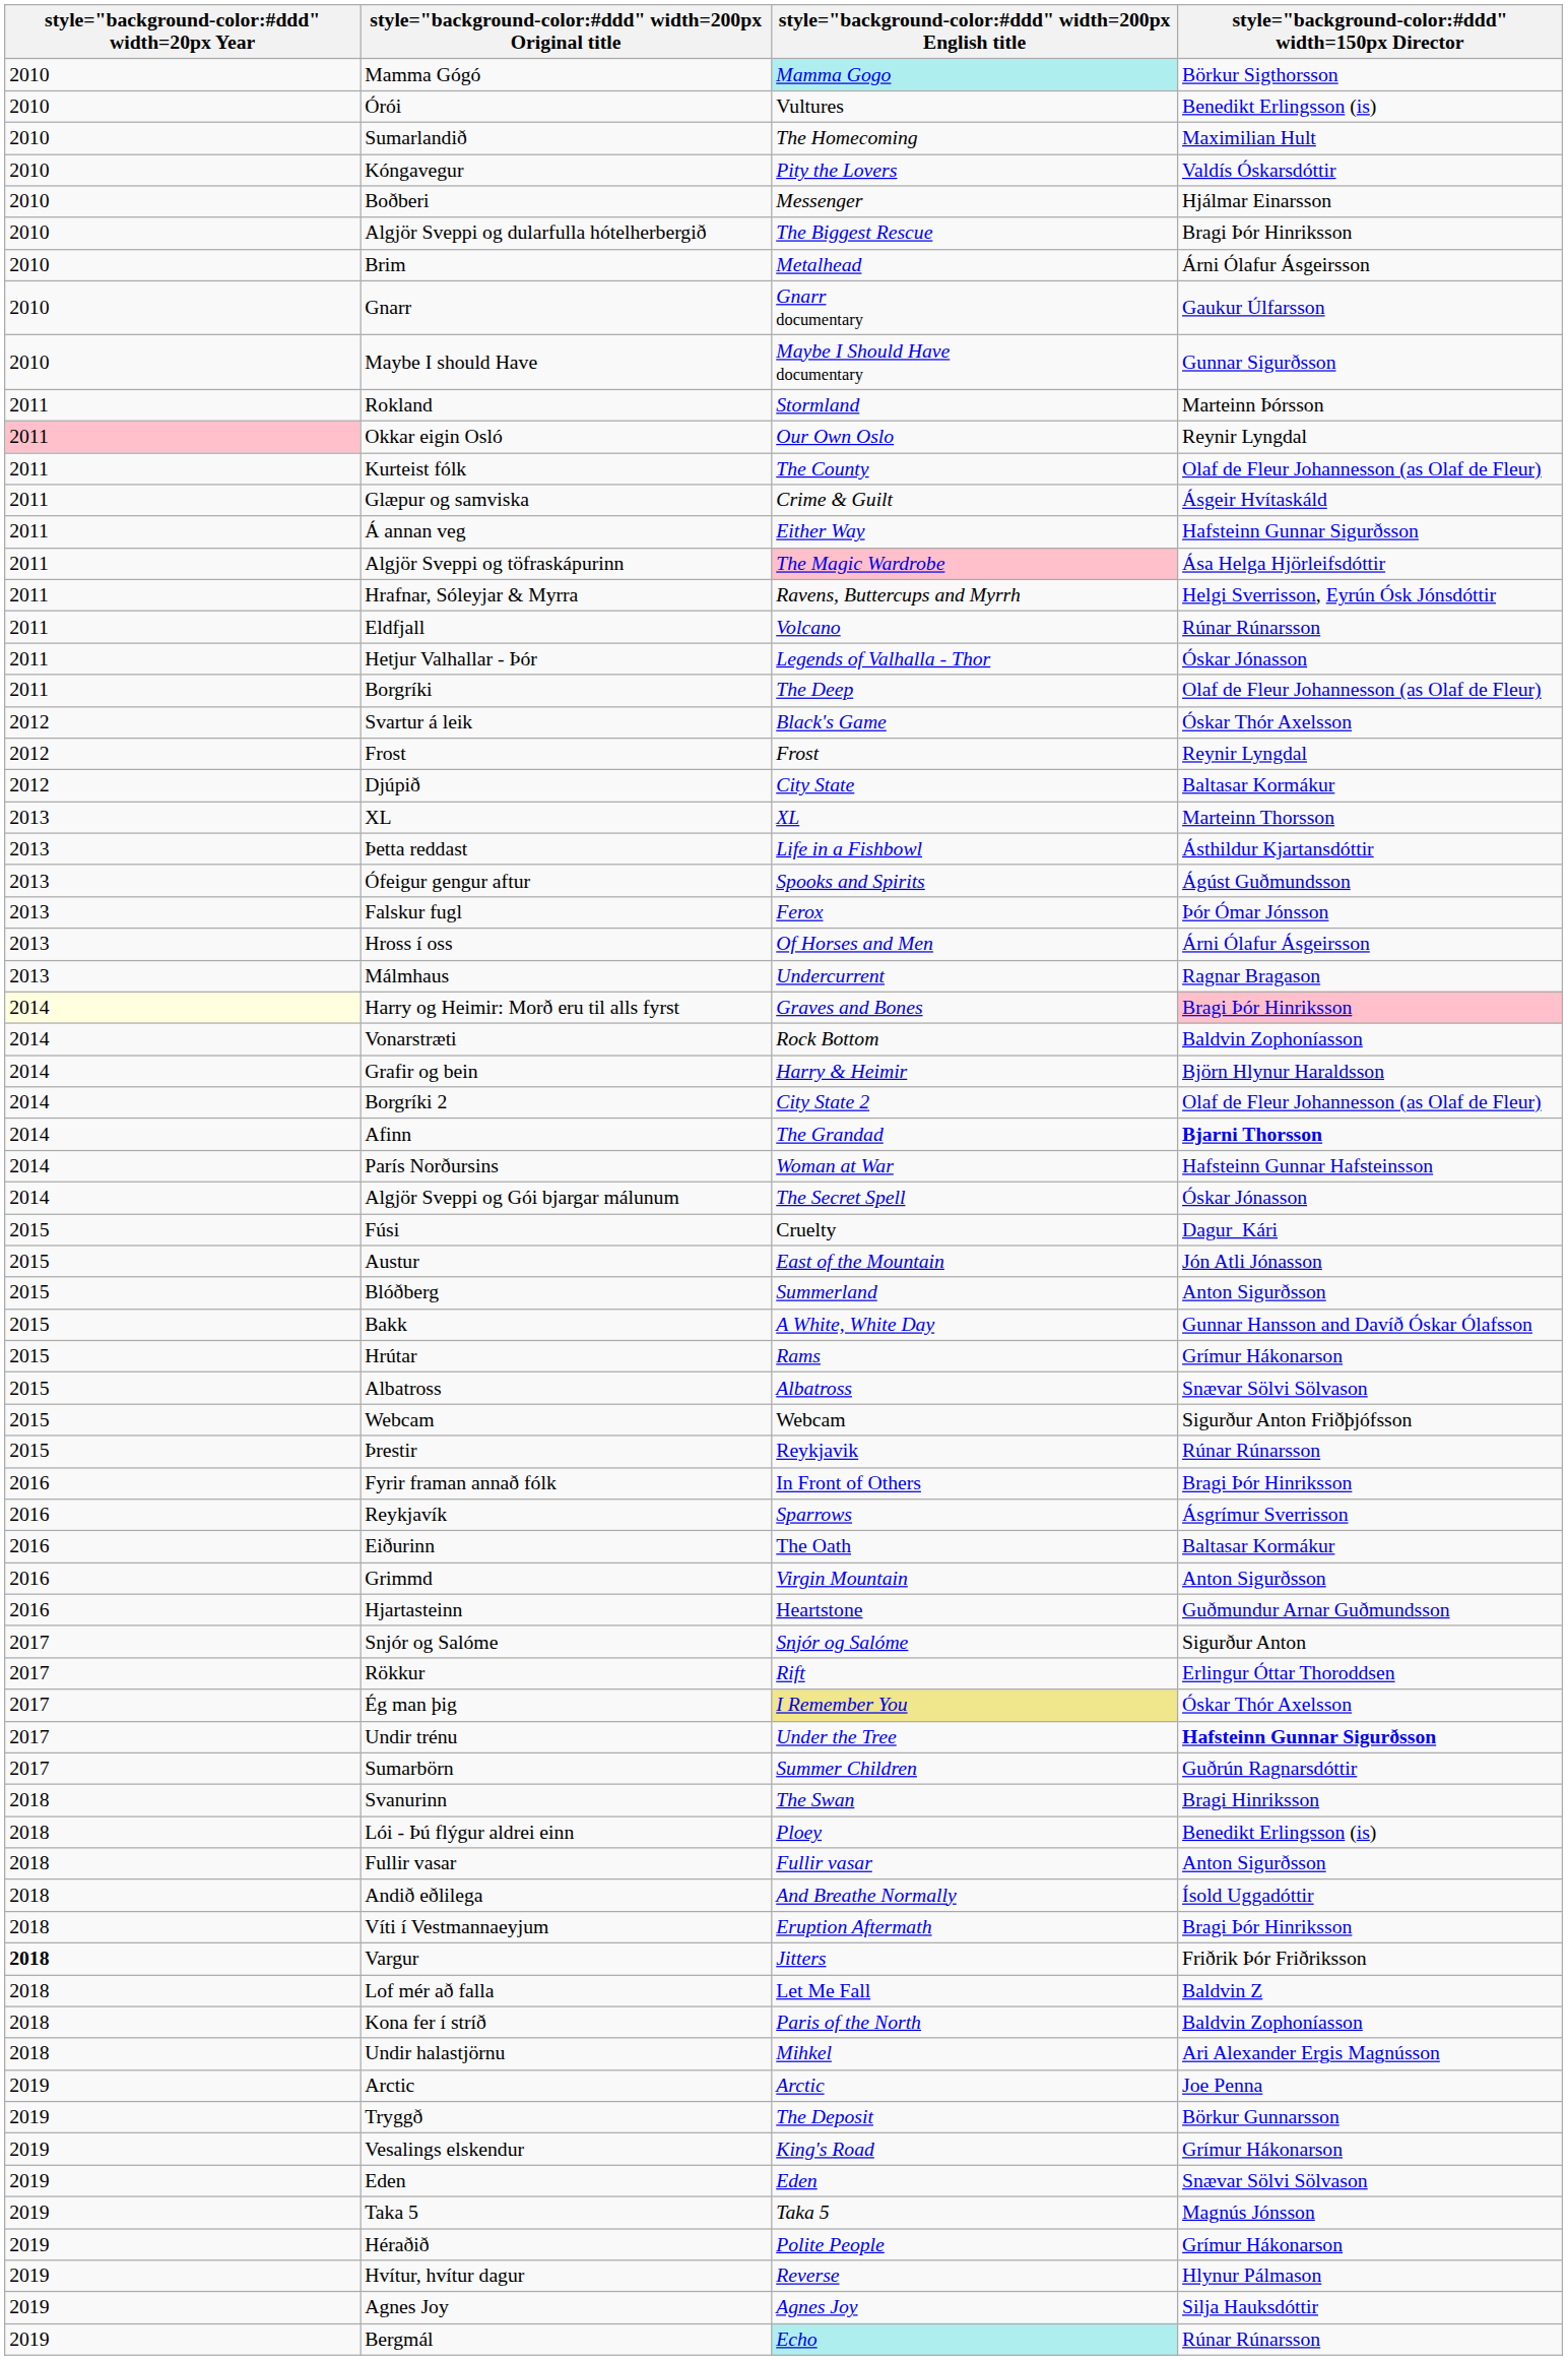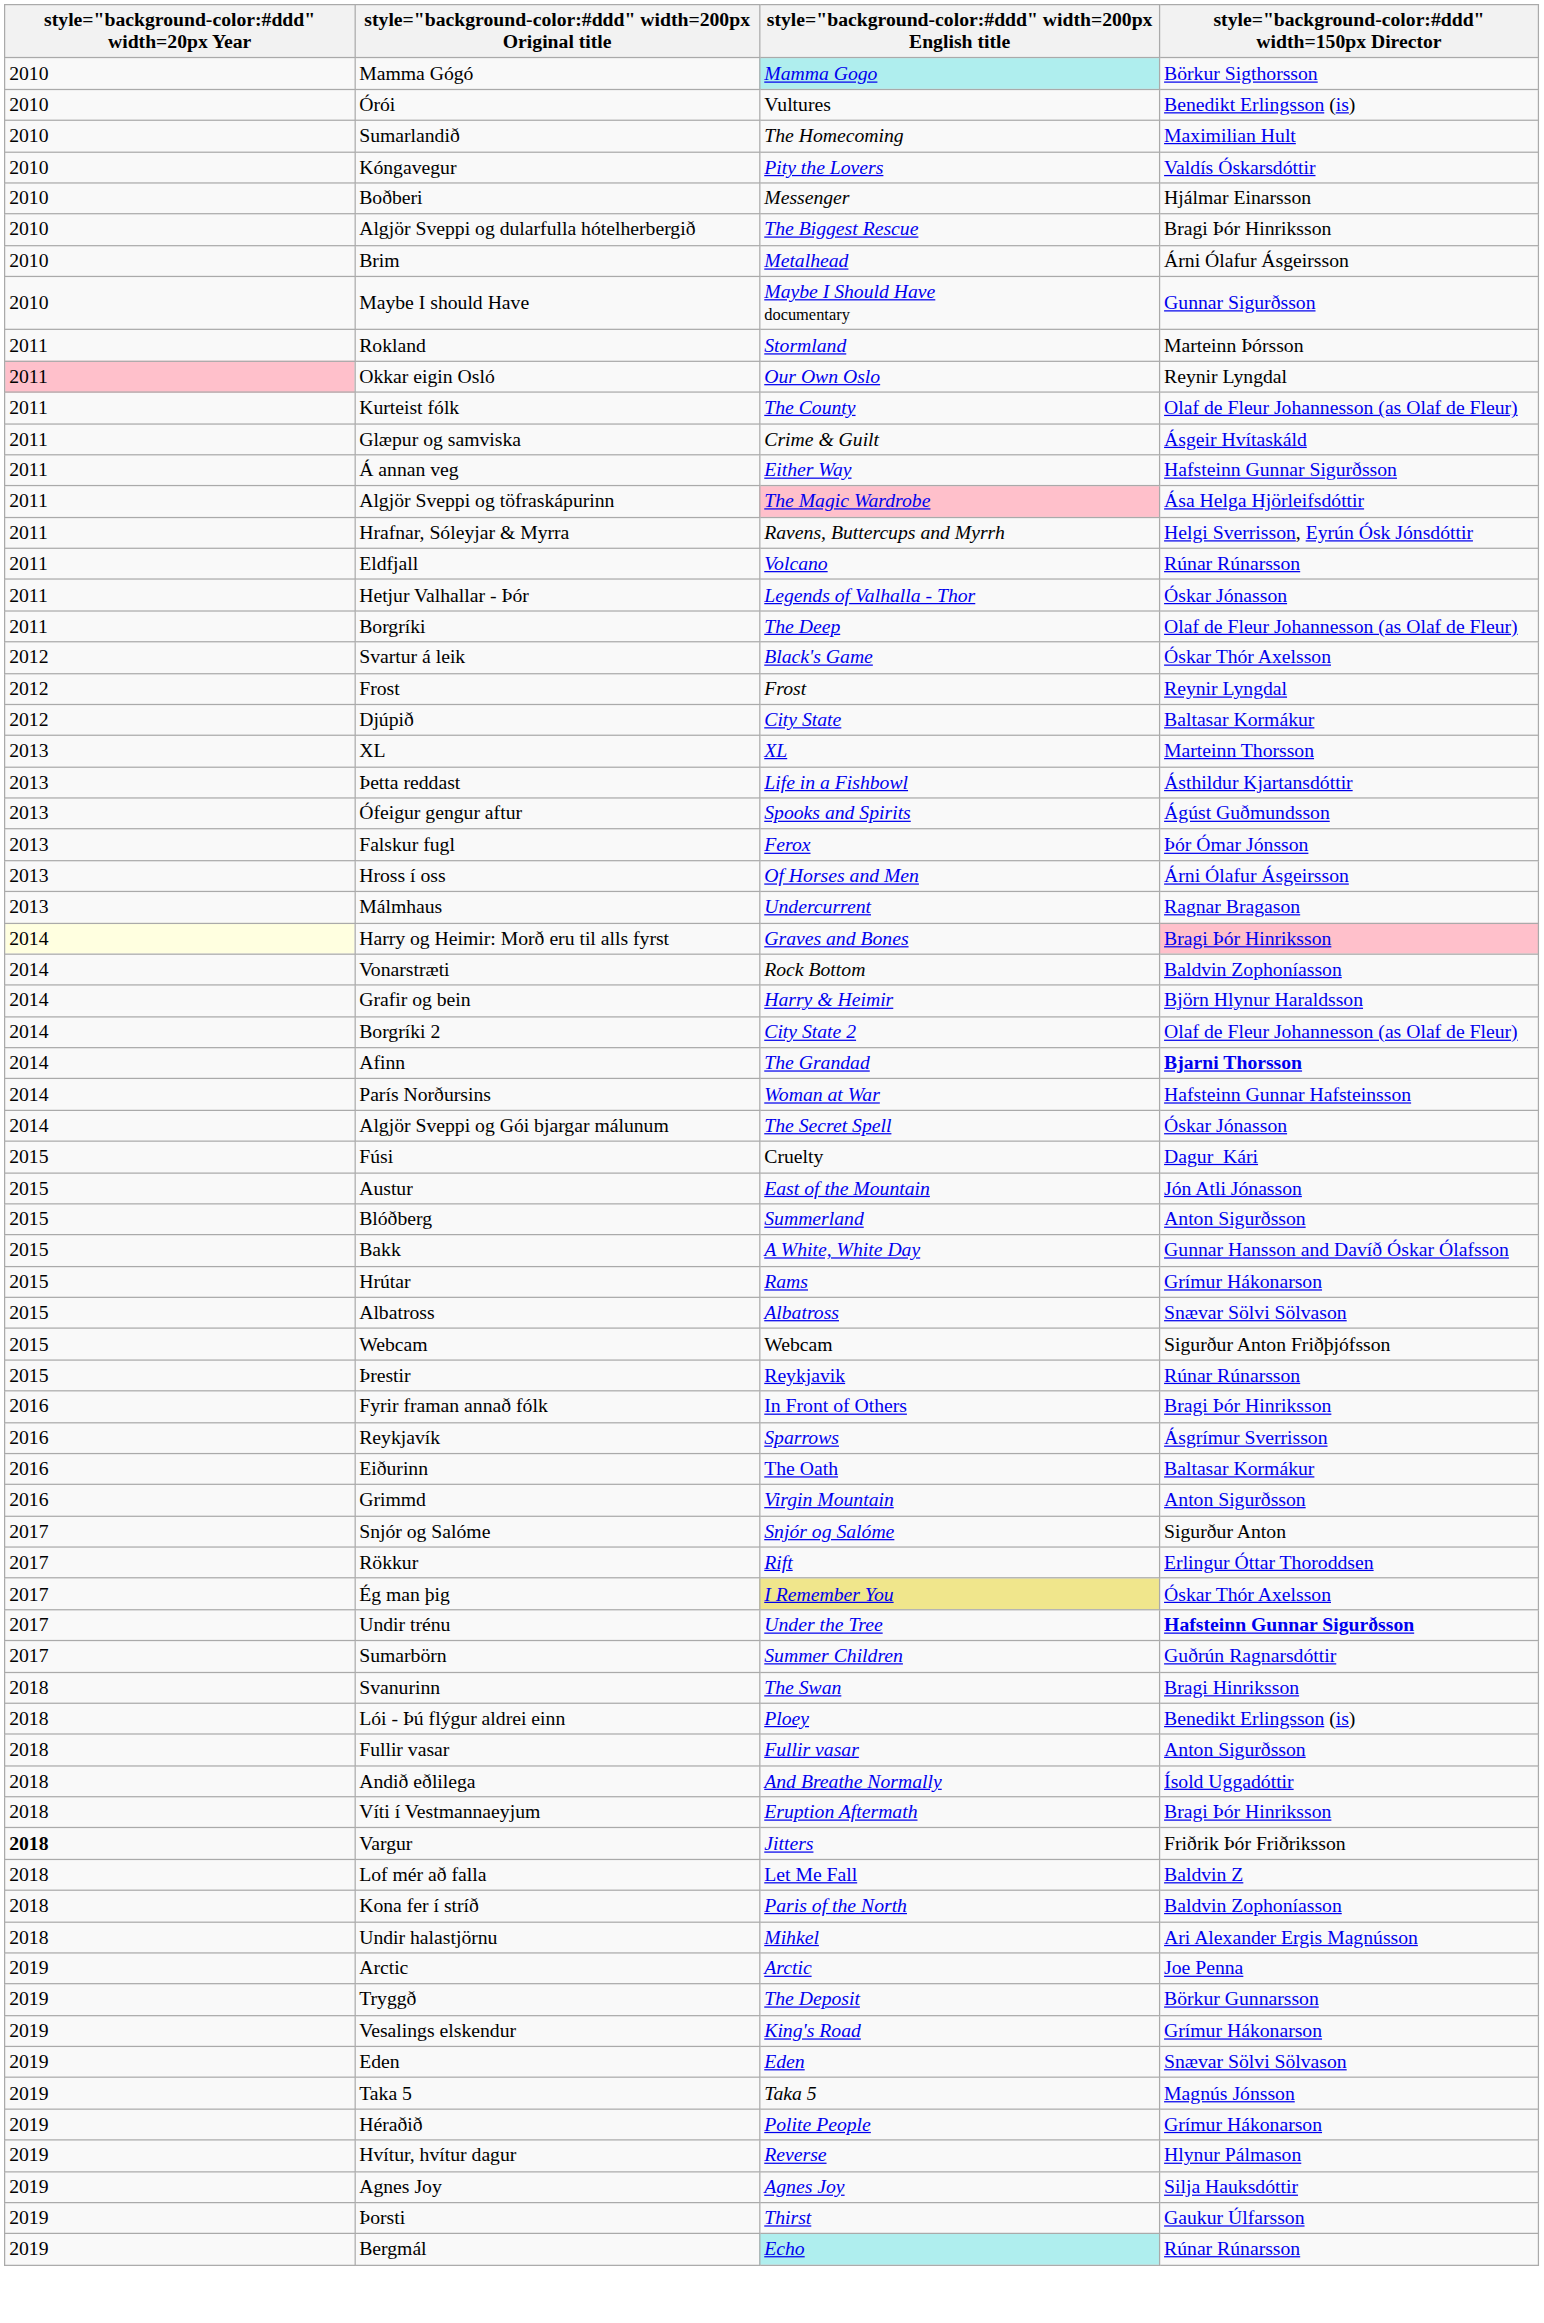- row: 2010 | Gnarr | Gnarr documentary | Gaukur Úlfarsson
- row: 2016 | Hjartasteinn | Heartstone | Guðmundur Arnar Guðmundsson
+ row: 2019 | Þorsti | Thirst | Gaukur Úlfarsson
